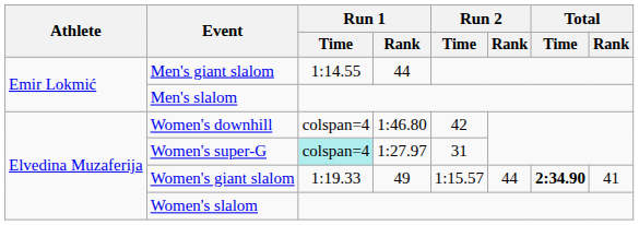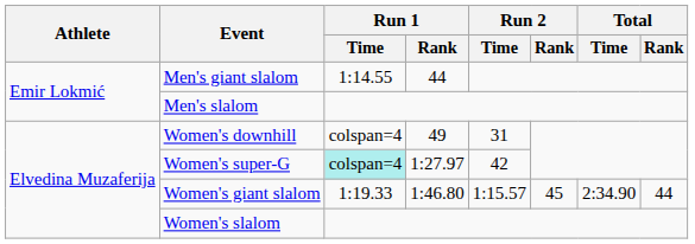Women's downhill | Run 1 / Rank: 1:46.80 -> 49
Women's downhill | Run 2 / Time: 42 -> 31
Women's super-G | Run 2 / Time: 31 -> 42
Women's giant slalom | Run 1 / Rank: 49 -> 1:46.80
Women's giant slalom | Run 2 / Rank: 44 -> 45
Women's giant slalom | Total / Time: bold -> normal
Women's giant slalom | Total / Rank: 41 -> 44
